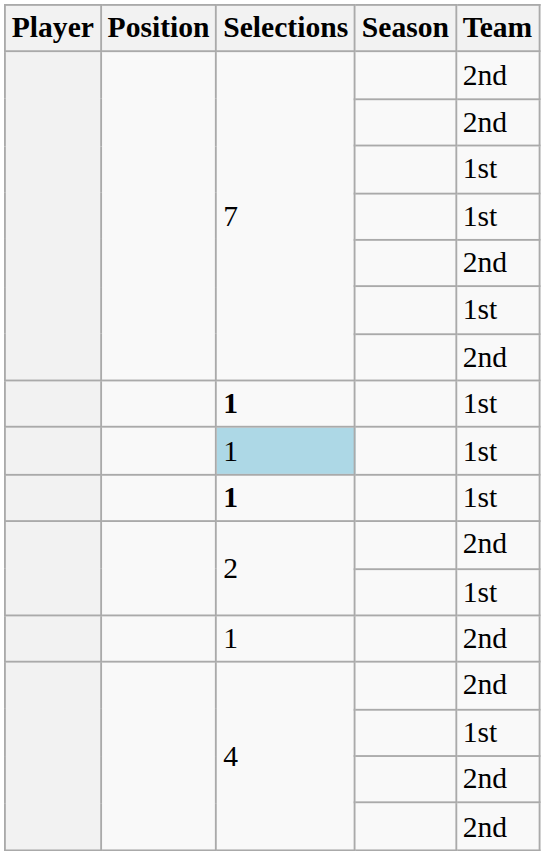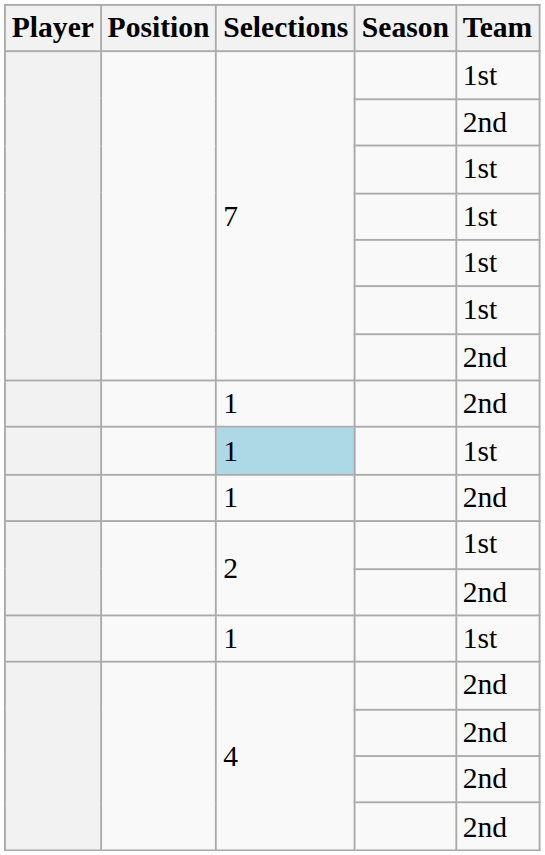row 2 | Team: 2nd -> 1st
row 6 | Team: 2nd -> 1st
row 9 | Selections: bold -> normal
row 9 | Team: 1st -> 2nd
row 11 | Selections: bold -> normal
row 11 | Team: 1st -> 2nd
row 12 | Team: 2nd -> 1st
row 13 | Team: 1st -> 2nd
row 14 | Team: 2nd -> 1st
row 16 | Team: 1st -> 2nd
